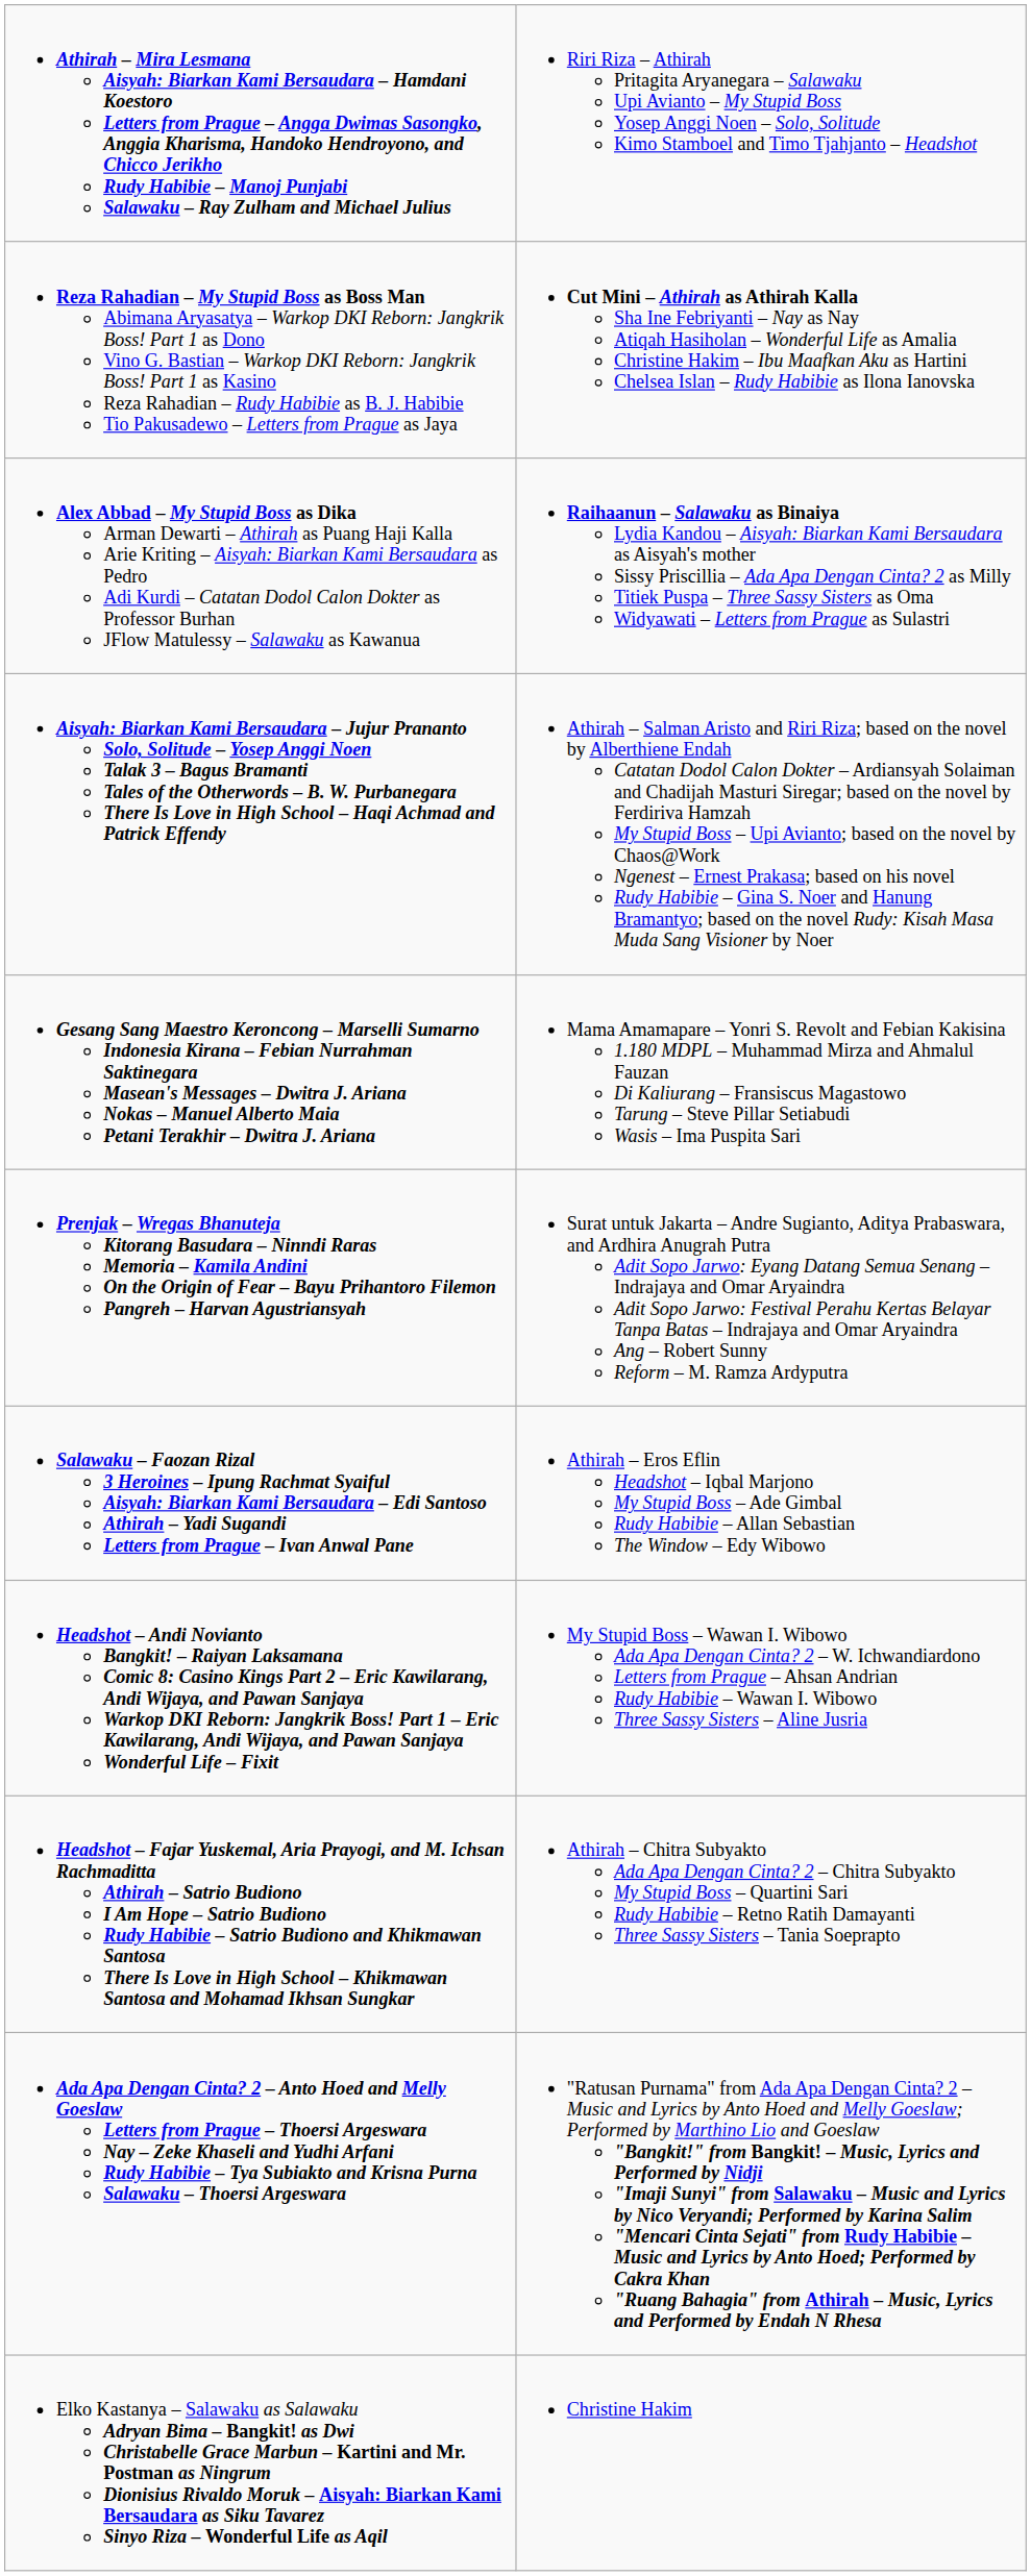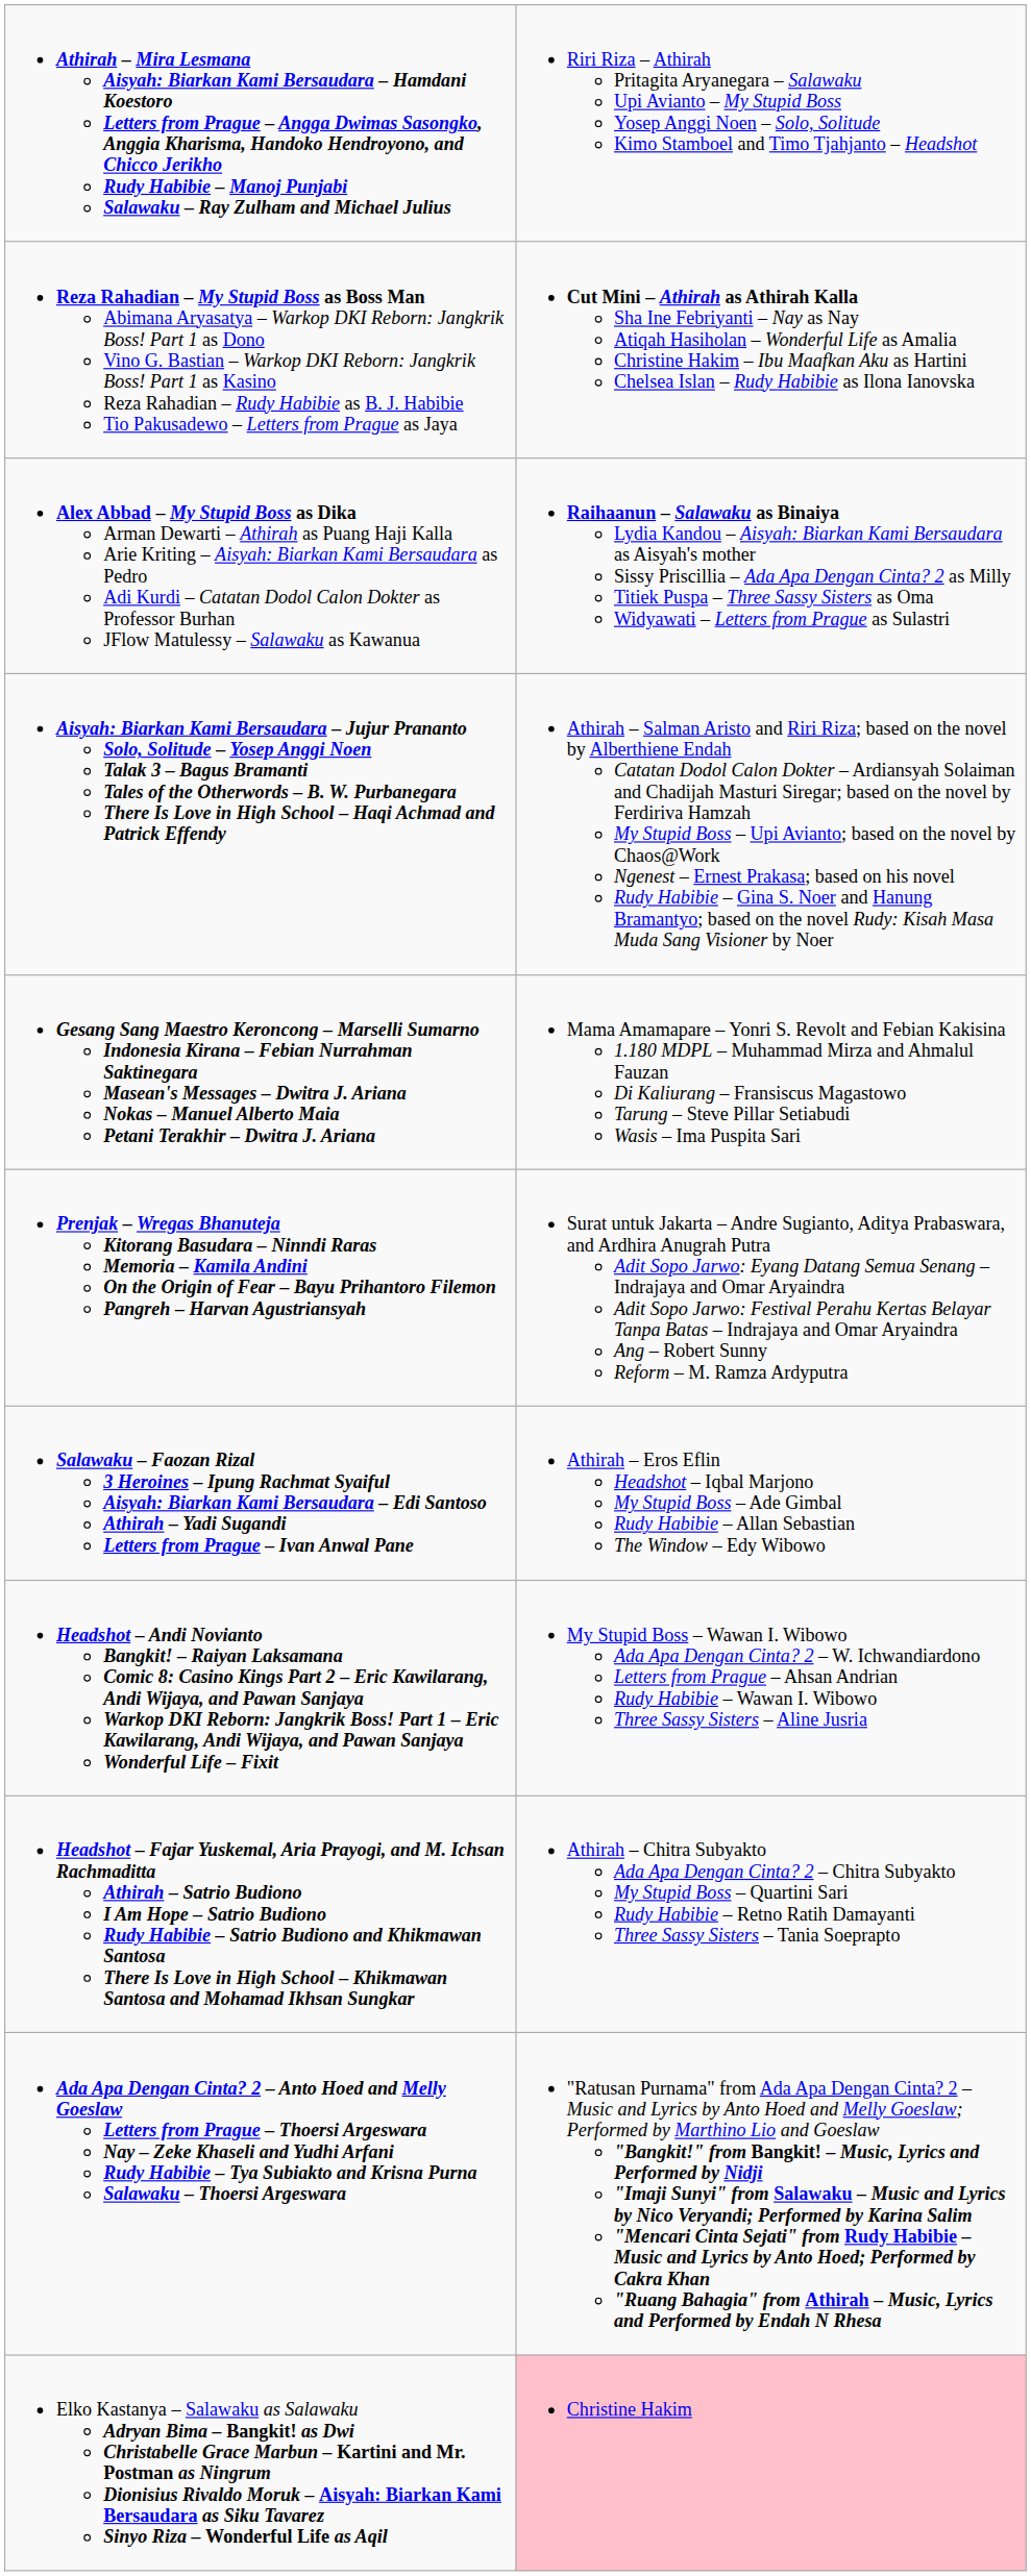row 11 | column 2: no background -> pink background
